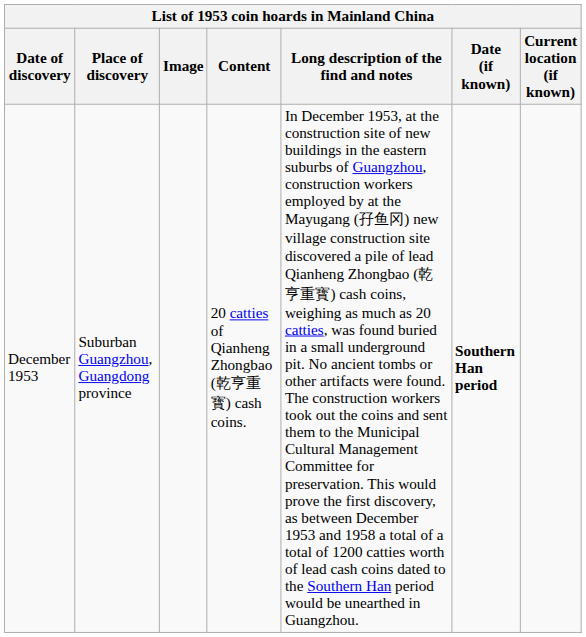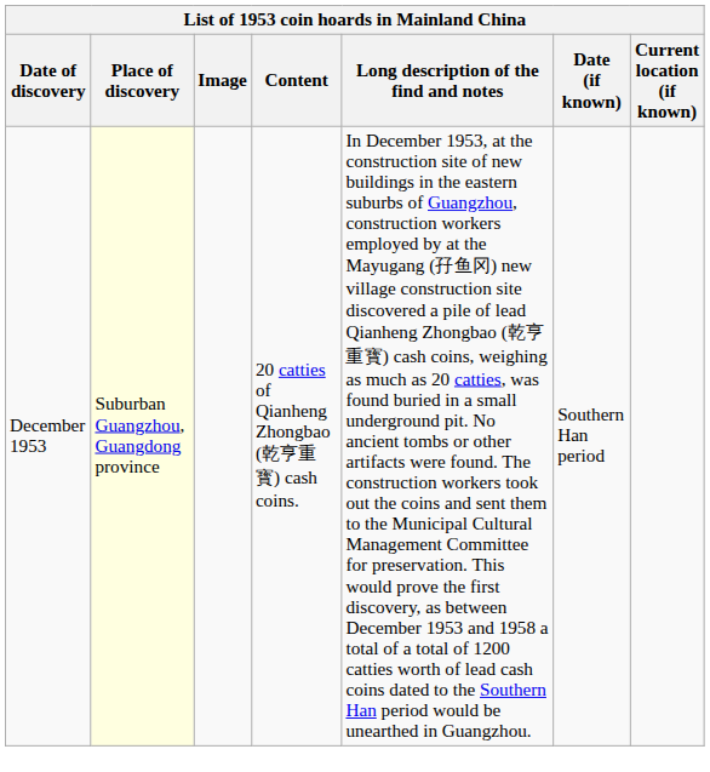December 1953 | Place of discovery: no background -> lightyellow background
December 1953 | Date (if known): bold -> normal
